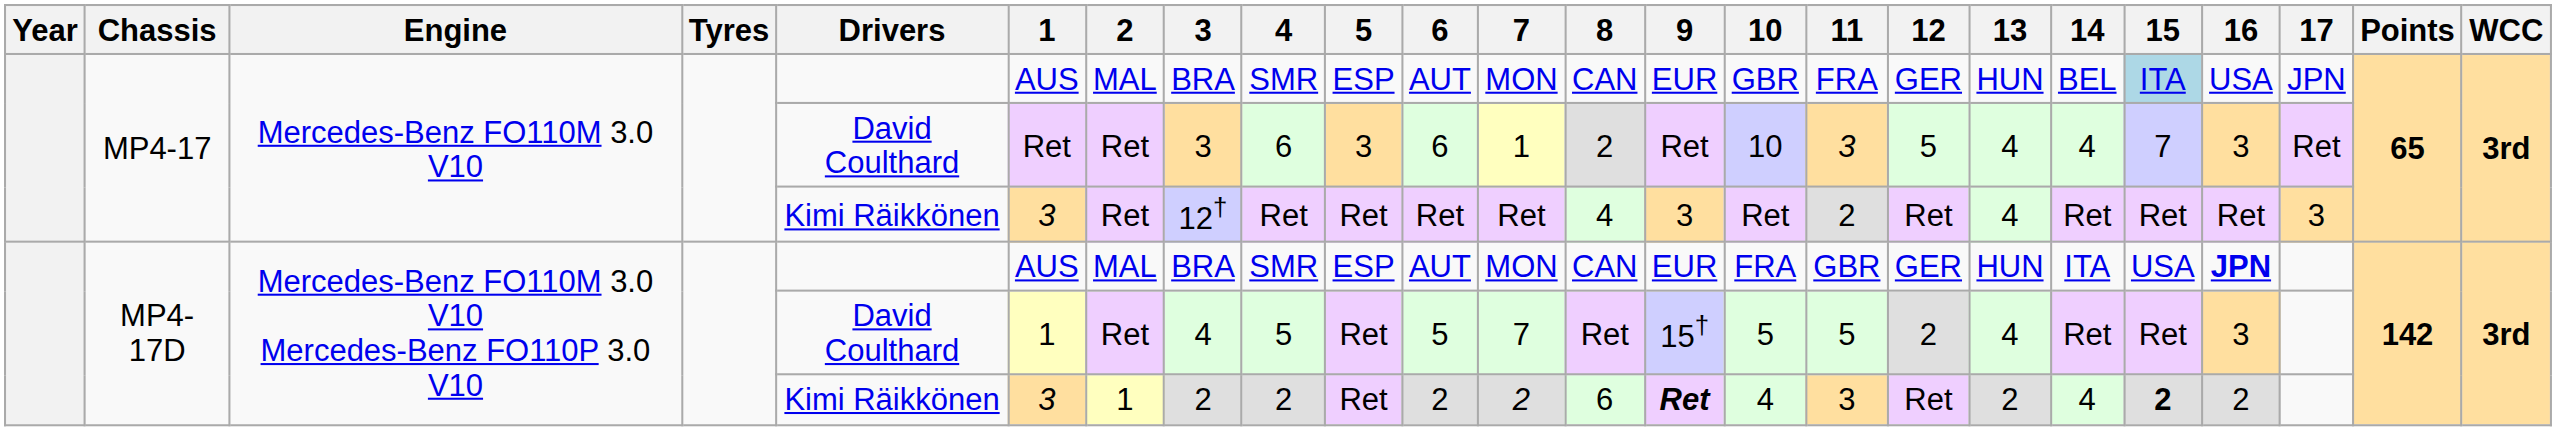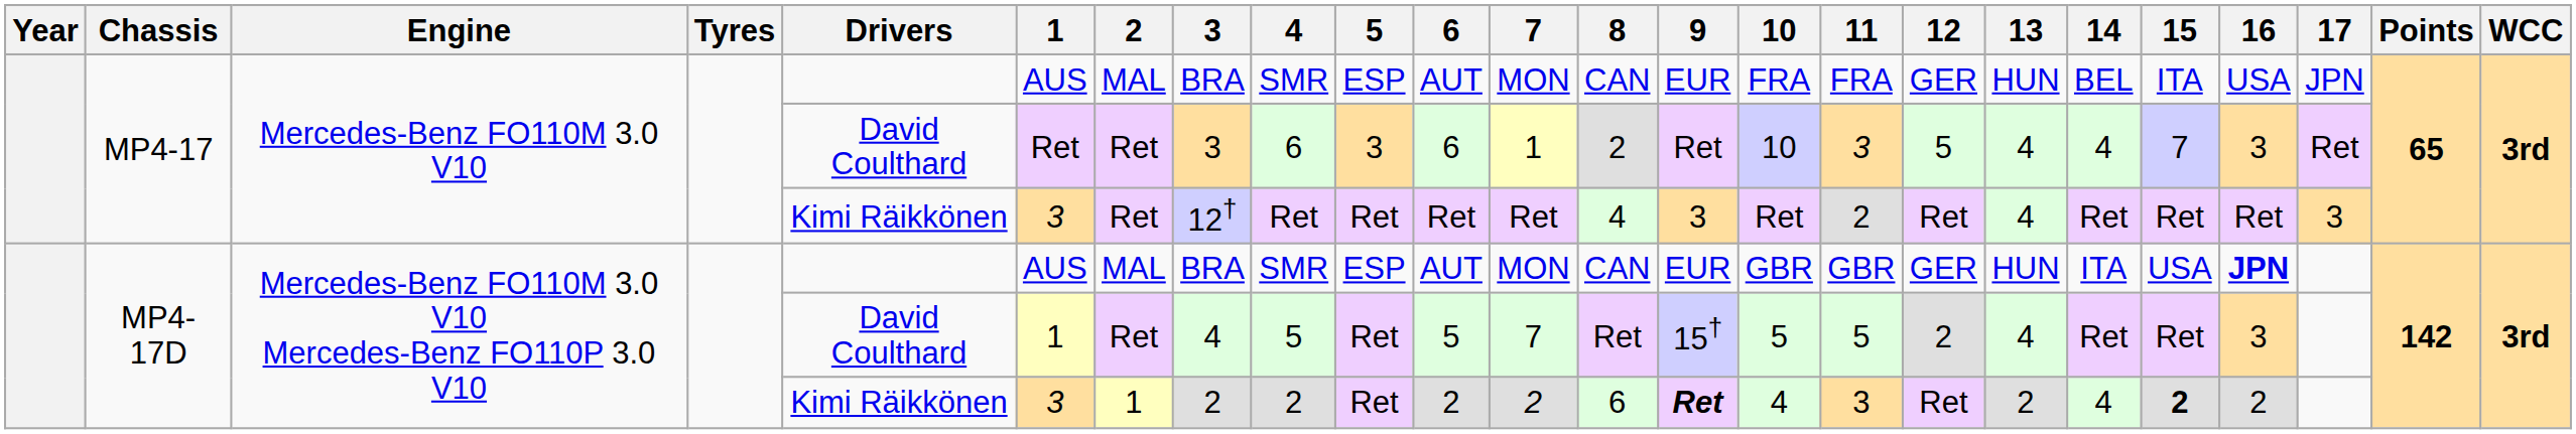row 2 | 10: GBR -> FRA
row 2 | 15: lightblue background -> no background
row 5 | 10: FRA -> GBR
